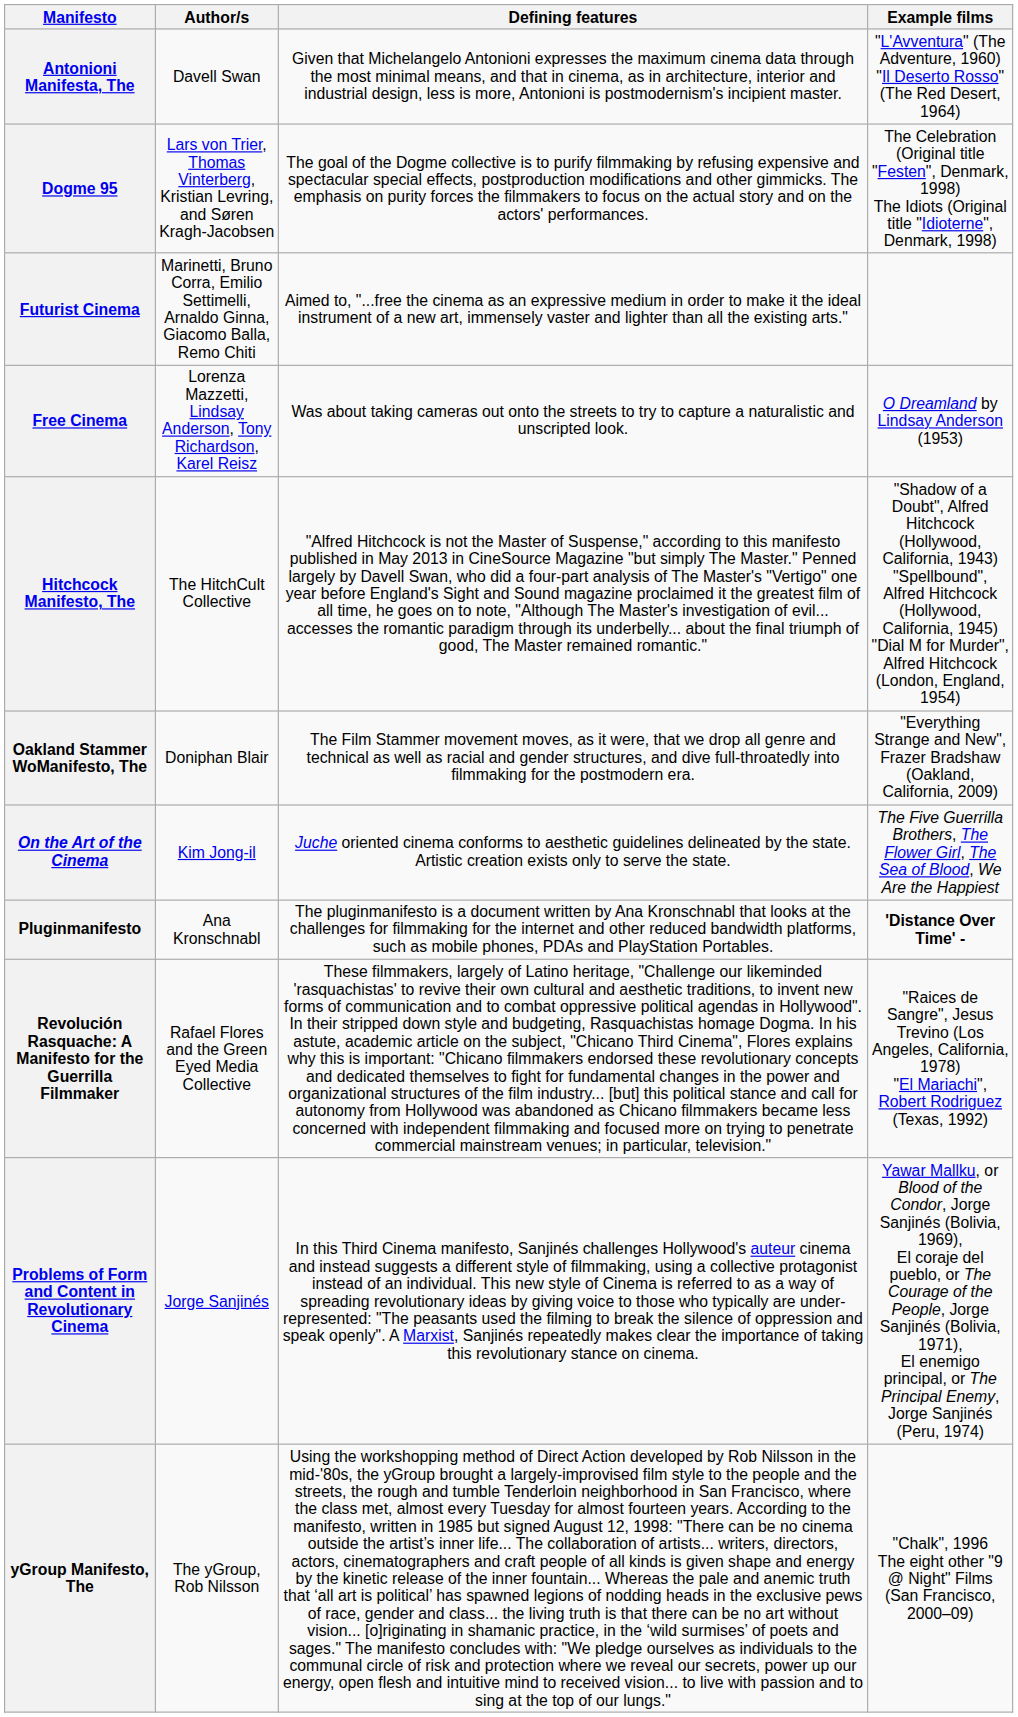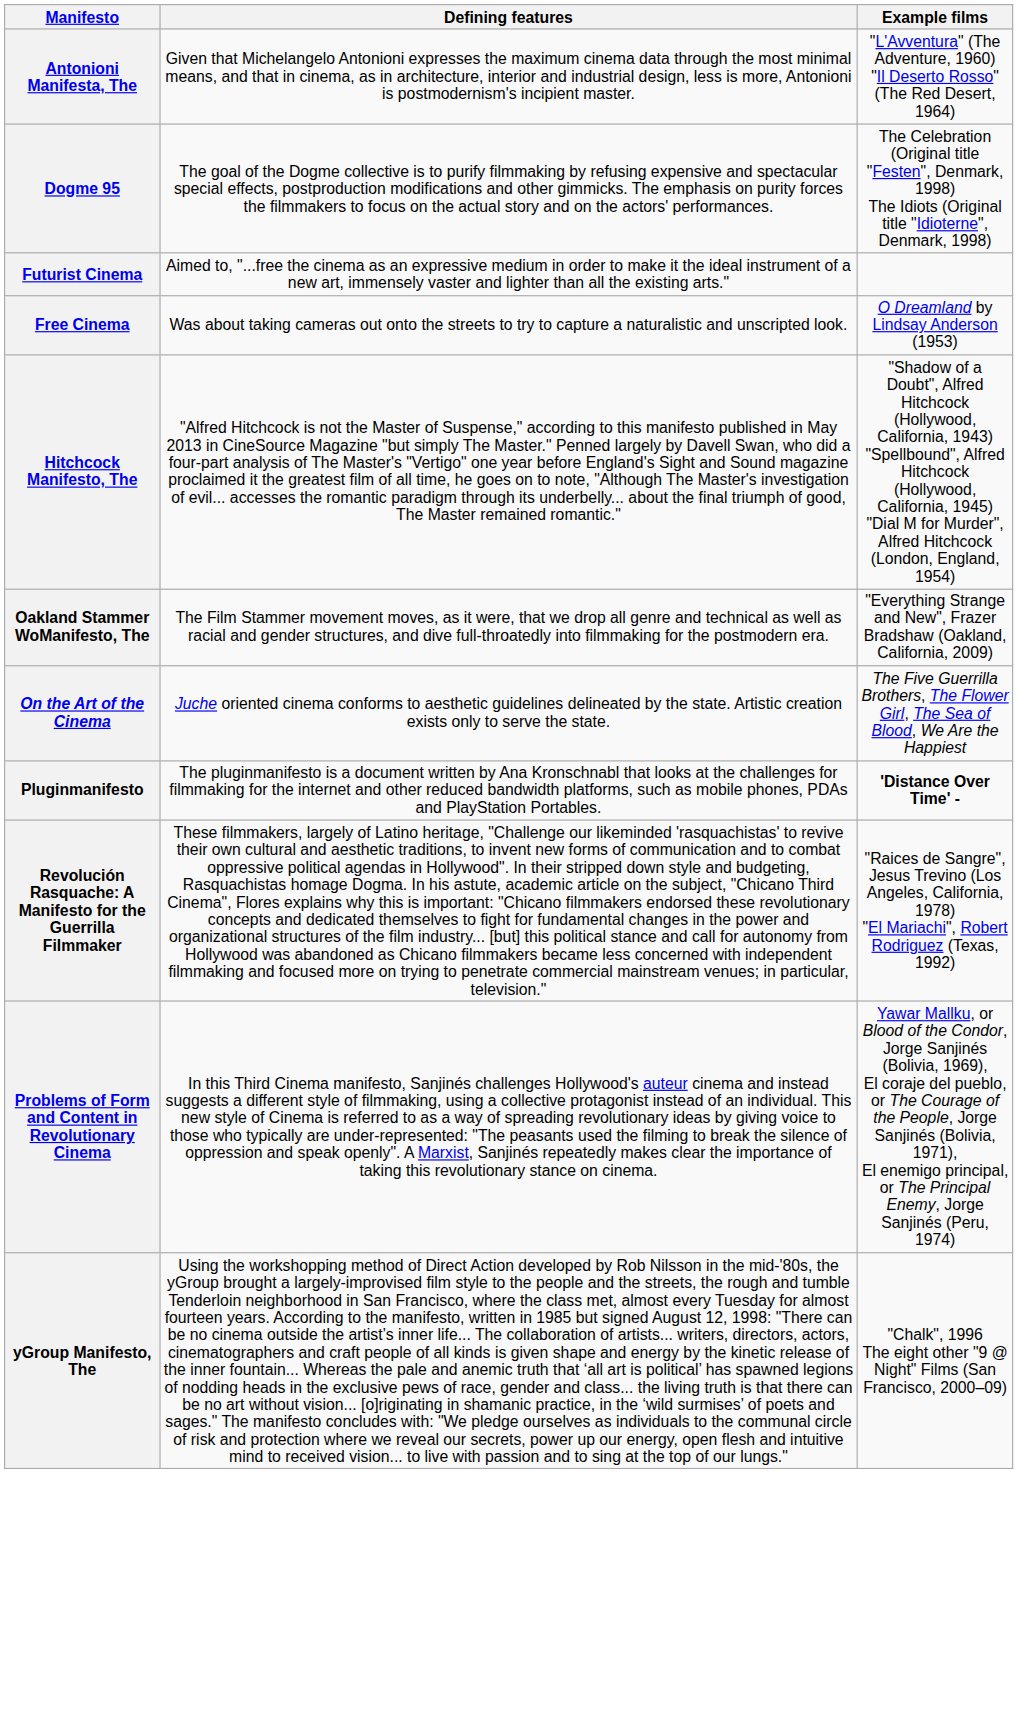- column: Author/s | Davell Swan | Lars von Trier, Thomas Vinterberg, Kristian Levring, and Søren Kragh-Jacobsen | Marinetti, Bruno Corra, Emilio Settimelli, Arnaldo Ginna, Giacomo Balla, Remo Chiti | Lorenza Mazzetti, Lindsay Anderson, Tony Richardson, Karel Reisz | The HitchCult Collective | Doniphan Blair | Kim Jong-il | Ana Kronschnabl | Rafael Flores and the Green Eyed Media Collective | Jorge Sanjinés | The yGroup, Rob Nilsson
